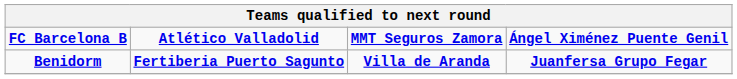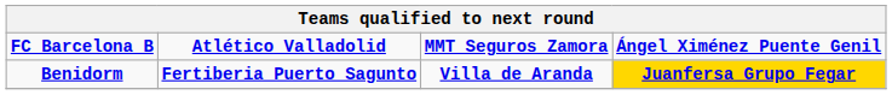Benidorm | Ángel Ximénez Puente Genil: no background -> gold background
